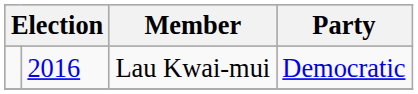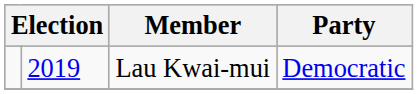Lau Kwai-mui | column 2: 2016 -> 2019
